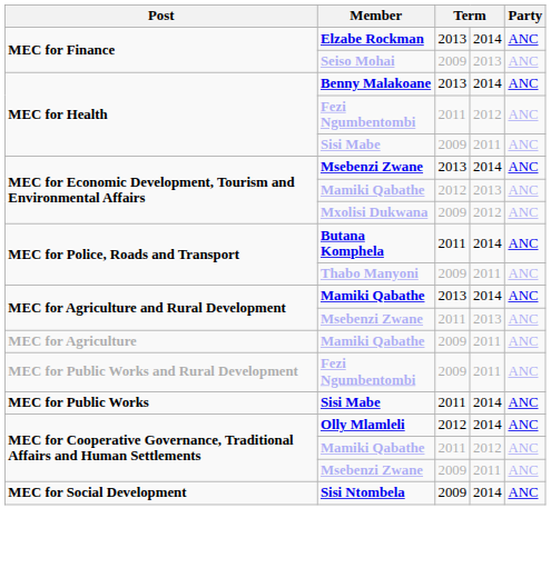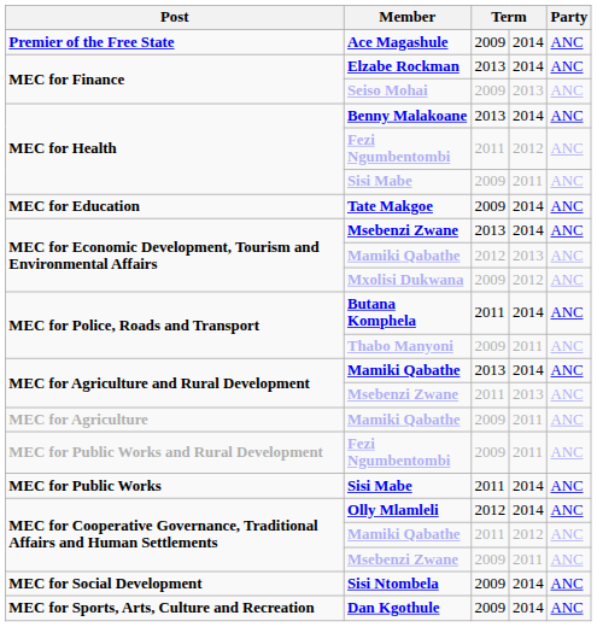+ row: Premier of the Free State | Ace Magashule | 2009 | 2014 | ANC
+ row: MEC for Education | Tate Makgoe | 2009 | 2014 | ANC
+ row: MEC for Sports, Arts, Culture and Recreation | Dan Kgothule | 2009 | 2014 | ANC
